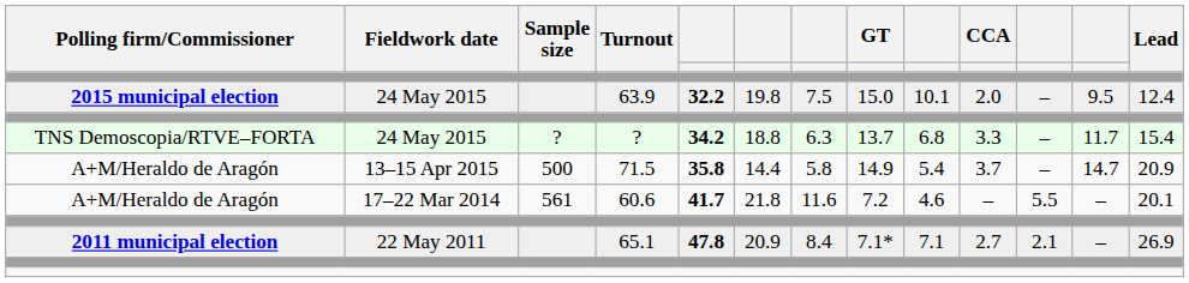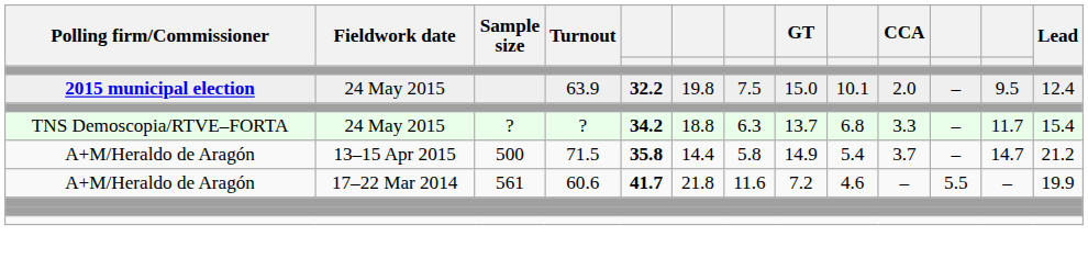71.5 | Lead: 20.9 -> 21.2
60.6 | Lead: 20.1 -> 19.9
- row: 2011 municipal election | 22 May 2011 | 65.1 | 47.8 | 20.9 | 8.4 | 7.1* | 7.1 | 2.7 | 2.1 | – | 26.9
